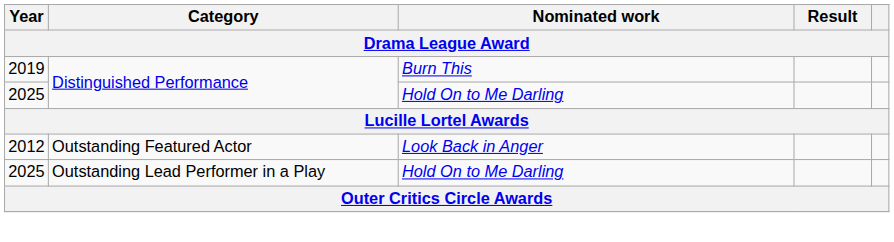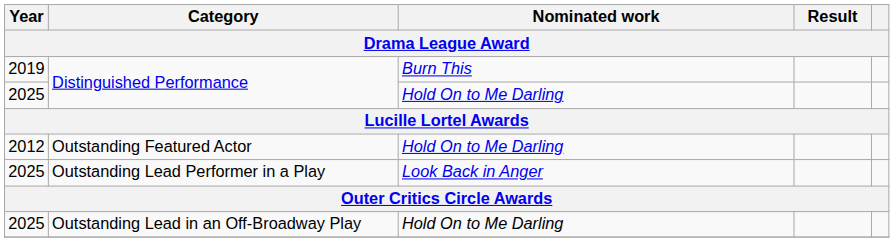Outstanding Featured Actor | Nominated work: Look Back in Anger -> Hold On to Me Darling
Outstanding Lead Performer in a Play | Nominated work: Hold On to Me Darling -> Look Back in Anger
+ row: 2025 | Outstanding Lead in an Off-Broadway Play | Hold On to Me Darling
